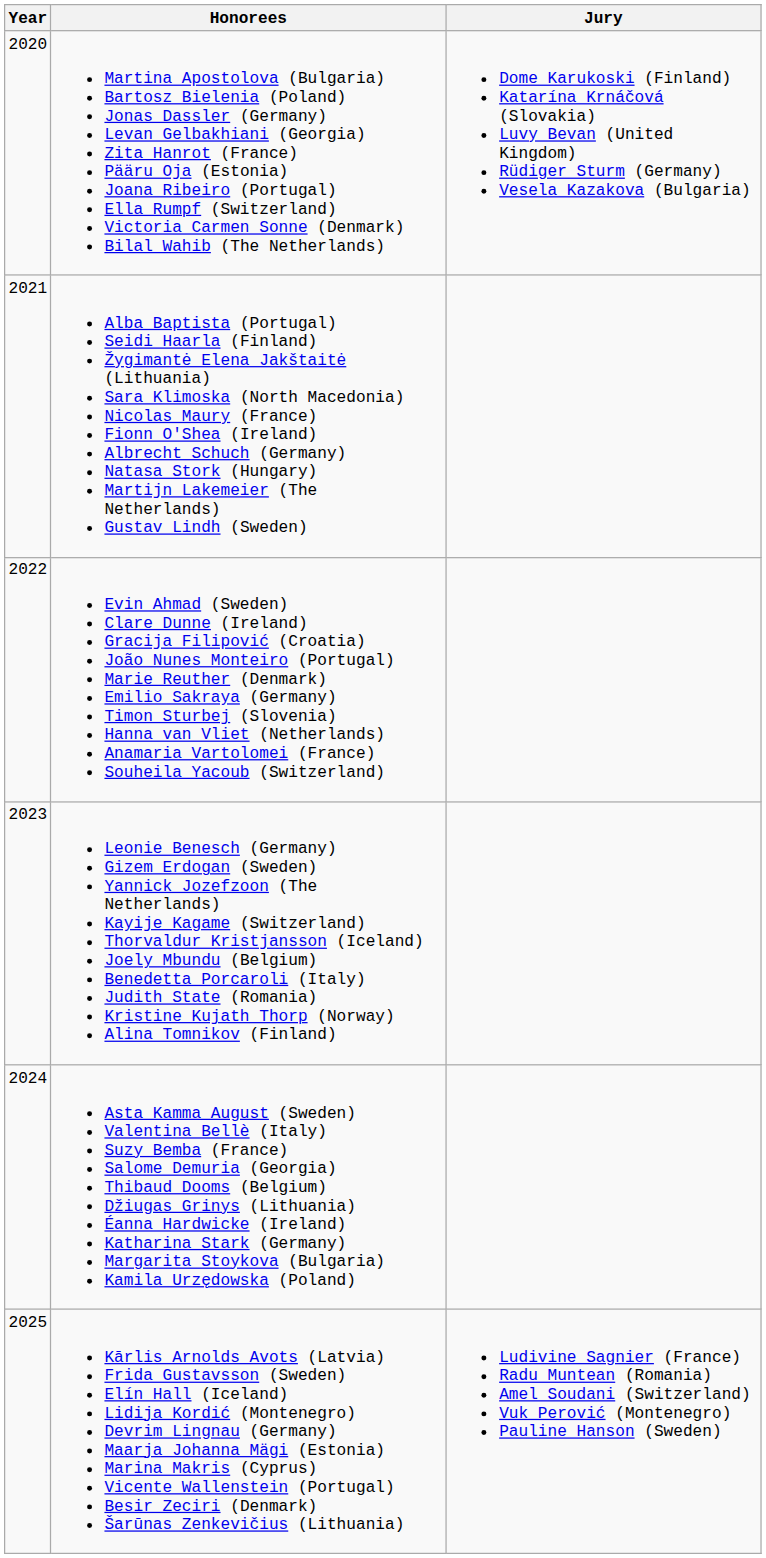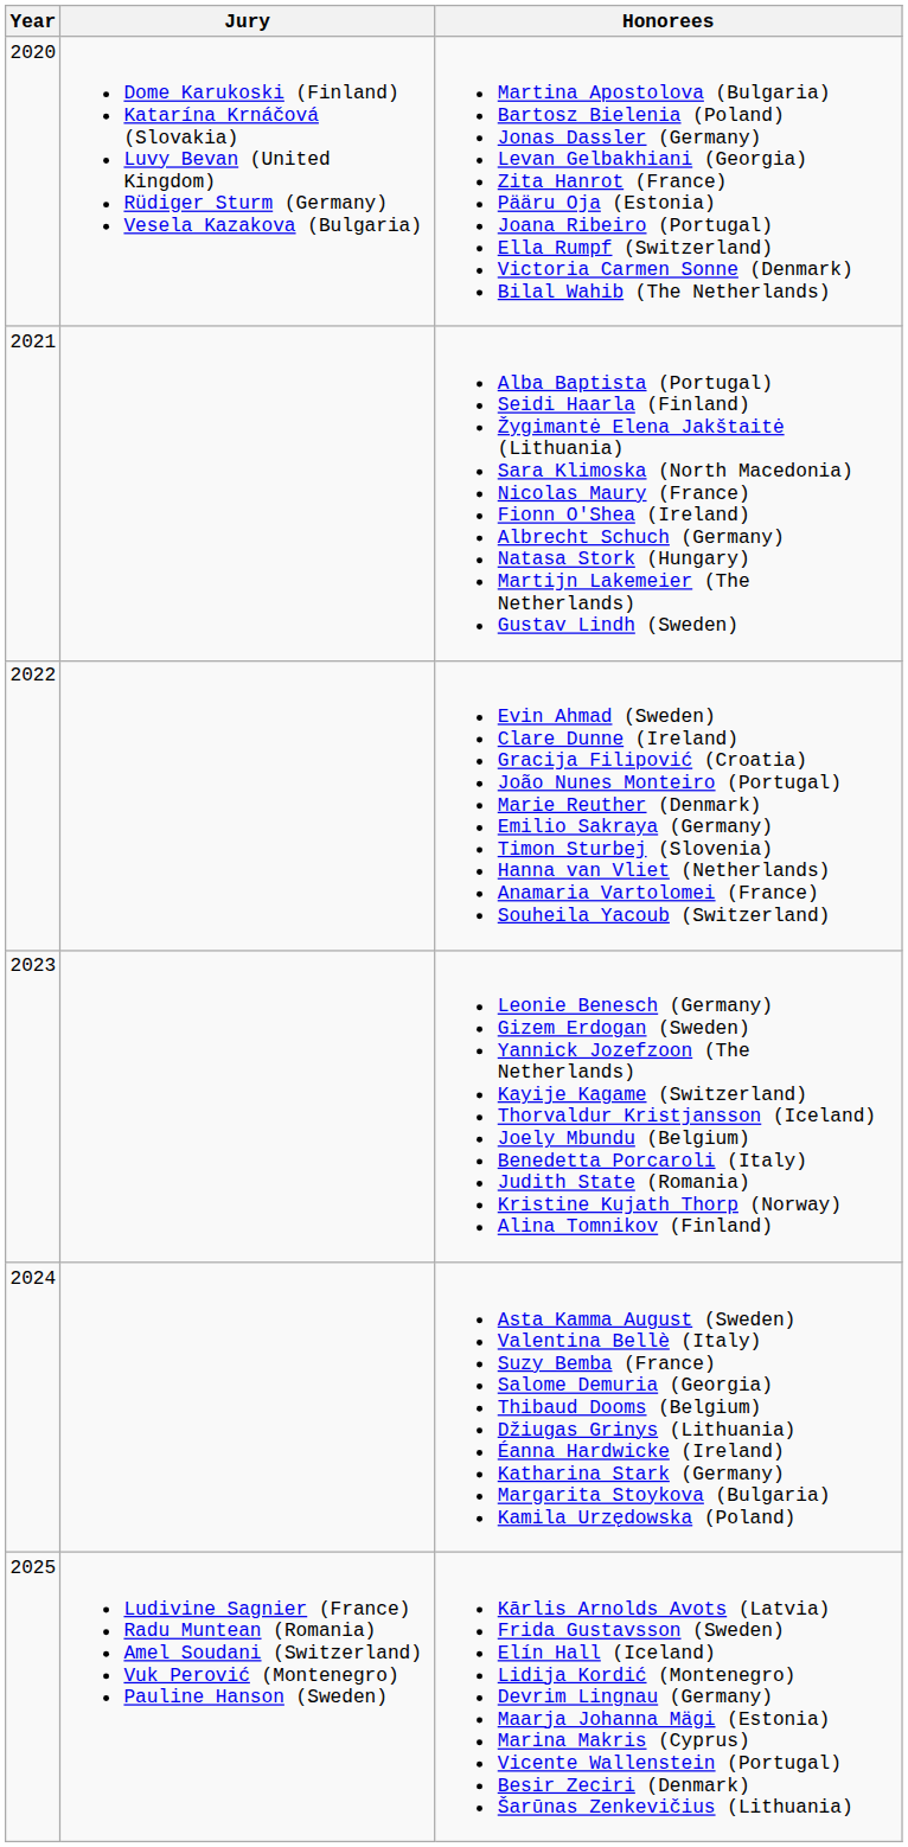columns swapped: Honorees <-> Jury
